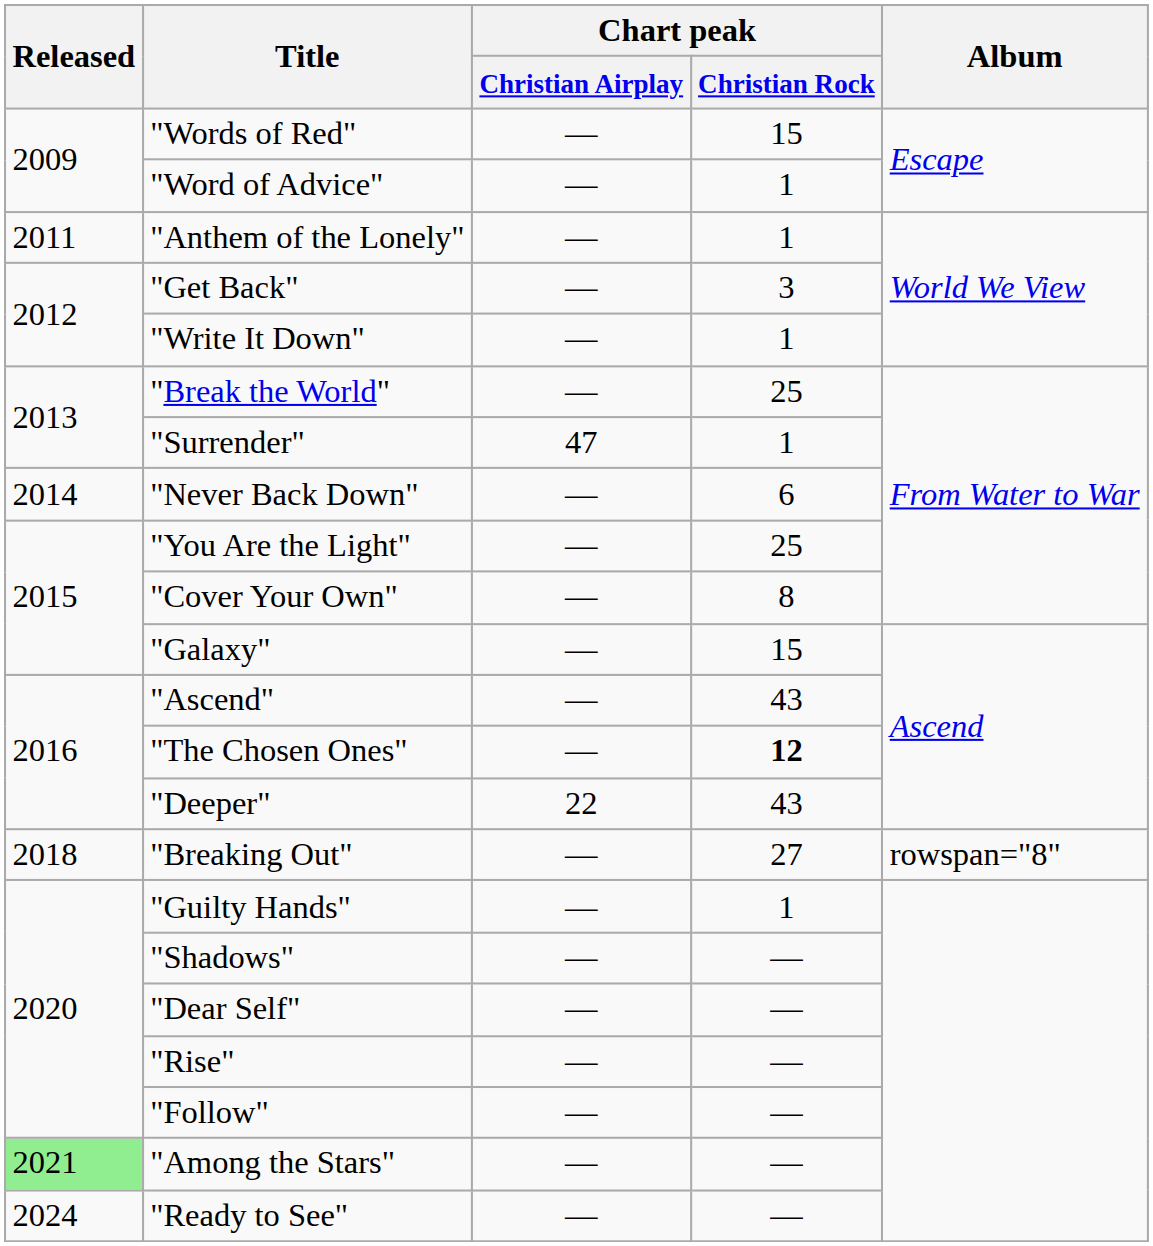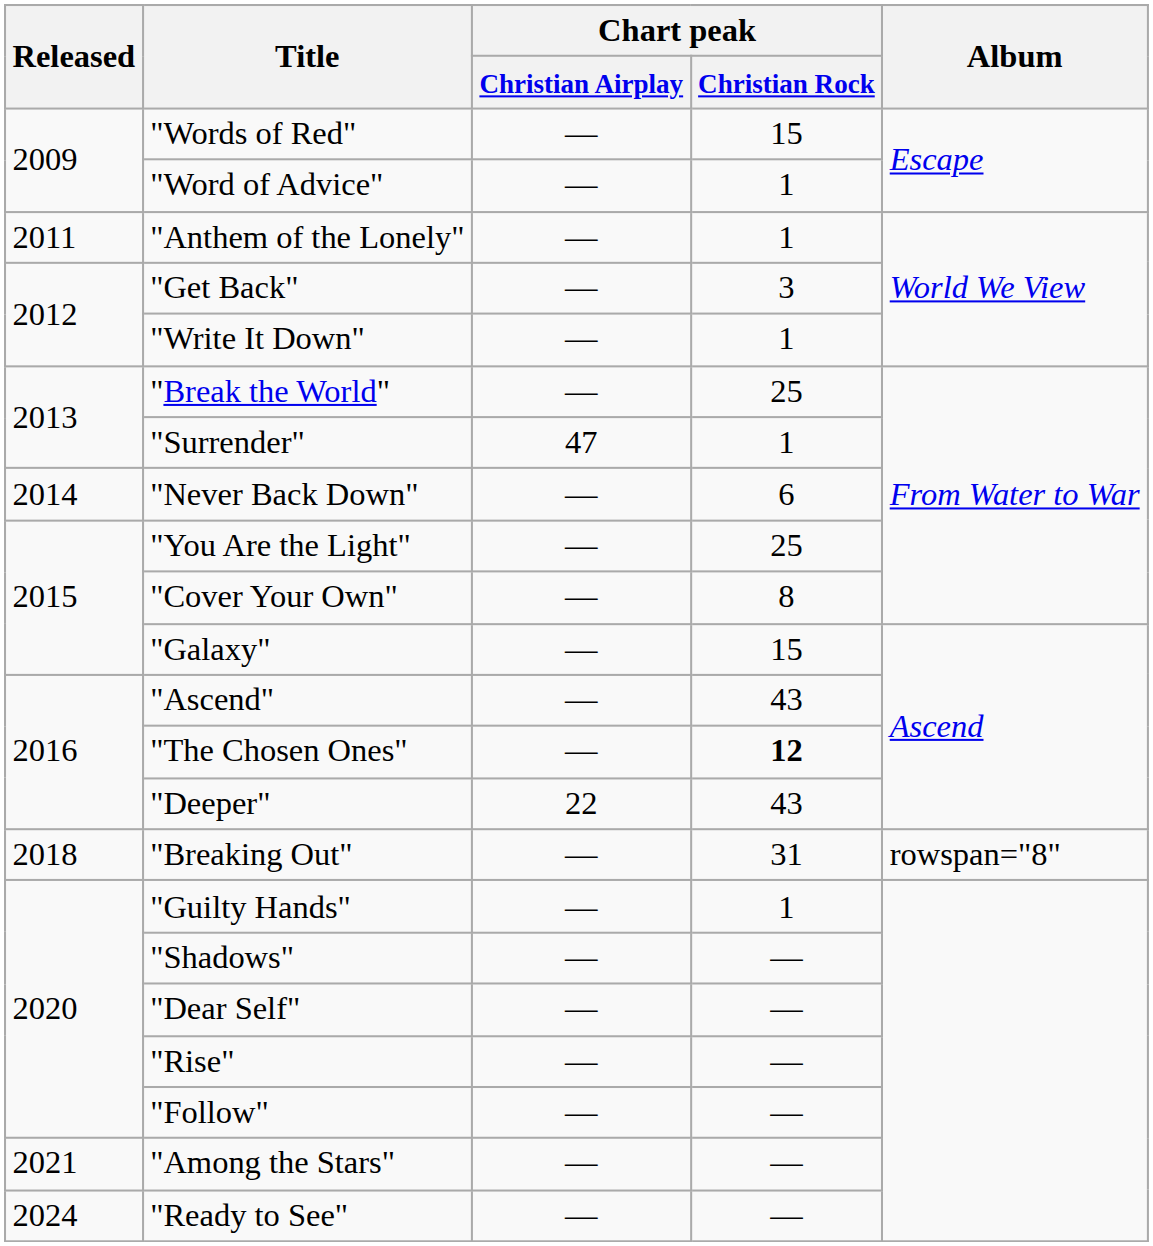"Breaking Out" | Chart peak / Christian Rock: 27 -> 31
"Among the Stars" | Released: lightgreen background -> no background
